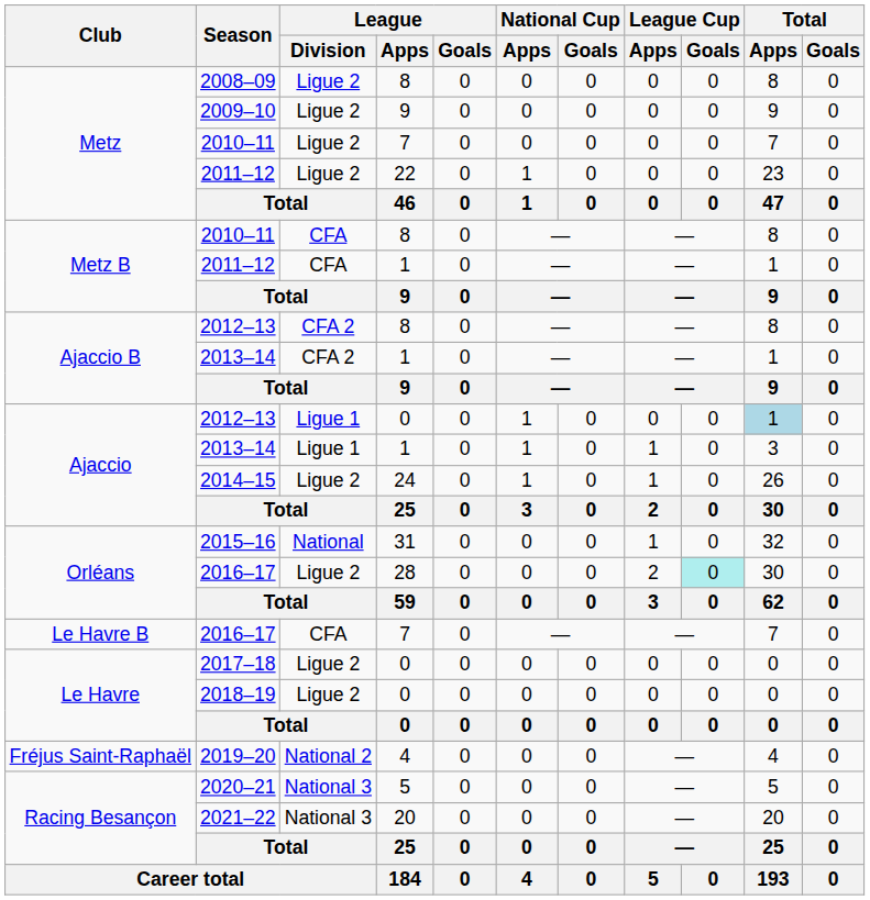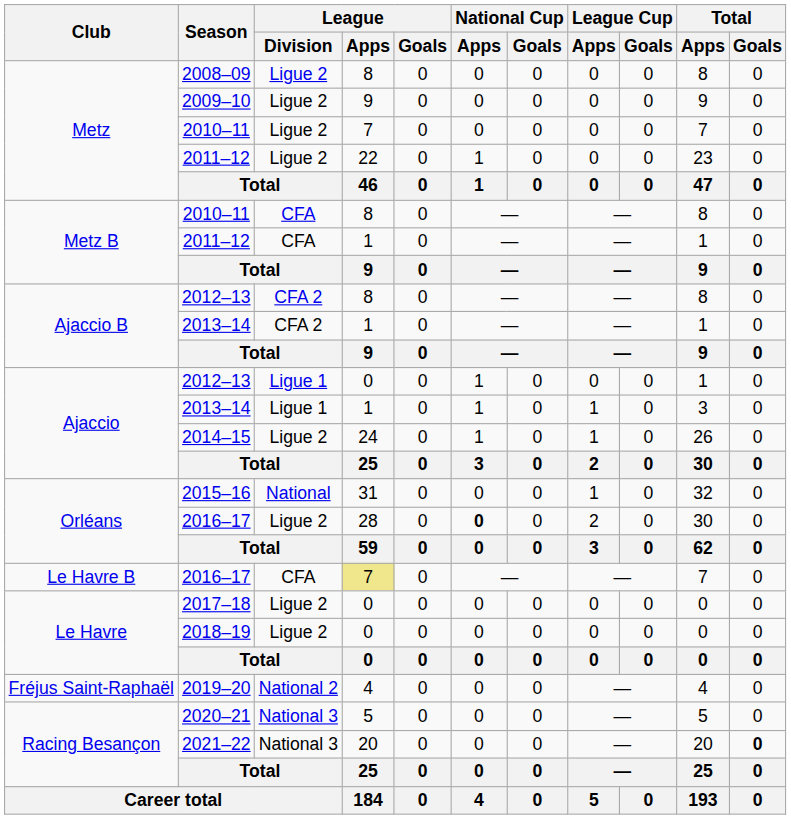Ajaccio / 2012–13 | Total / Apps: lightblue background -> no background
Orléans / 2016–17 | National Cup / Apps: normal -> bold
Orléans / 2016–17 | League Cup / Goals: paleturquoise background -> no background
Le Havre B / 2016–17 | League / Apps: no background -> khaki background
2021–22 | Total / Goals: normal -> bold
